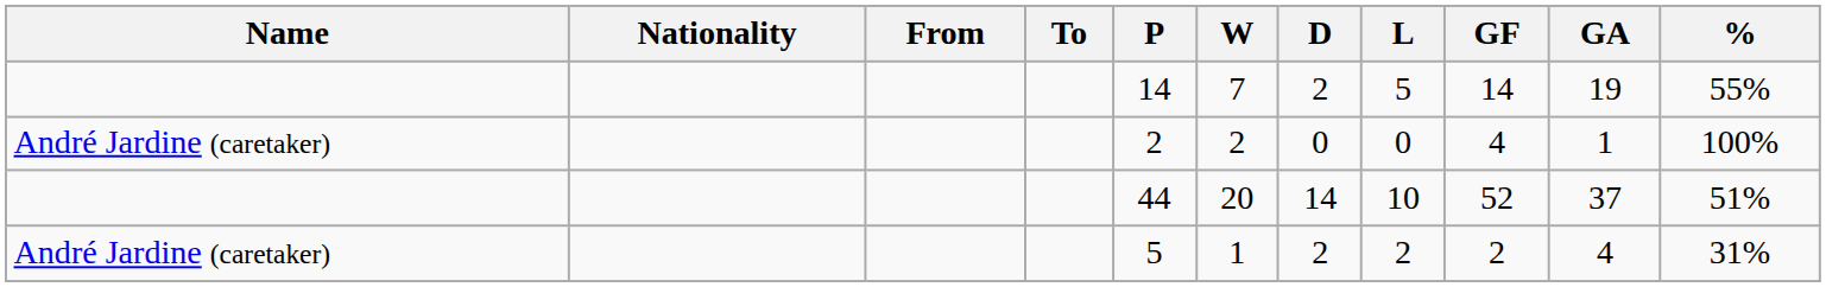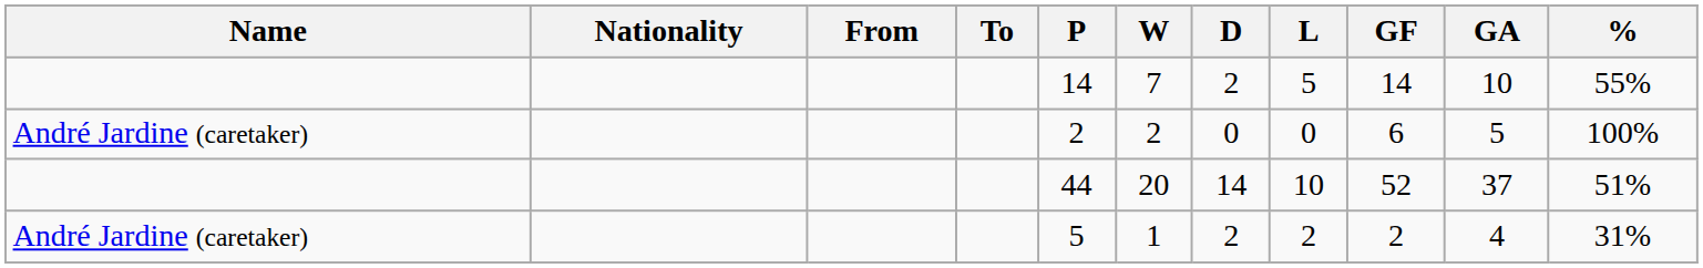row 2 | GA: 19 -> 10
row 3 | GF: 4 -> 6
row 3 | GA: 1 -> 5
